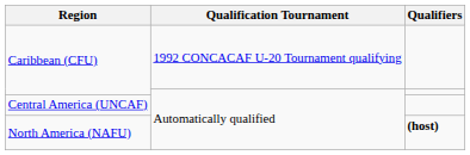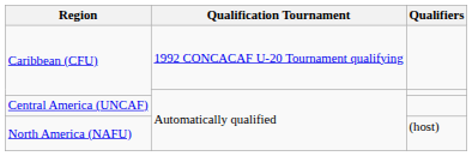North America (NAFU) | Qualifiers: bold -> normal
